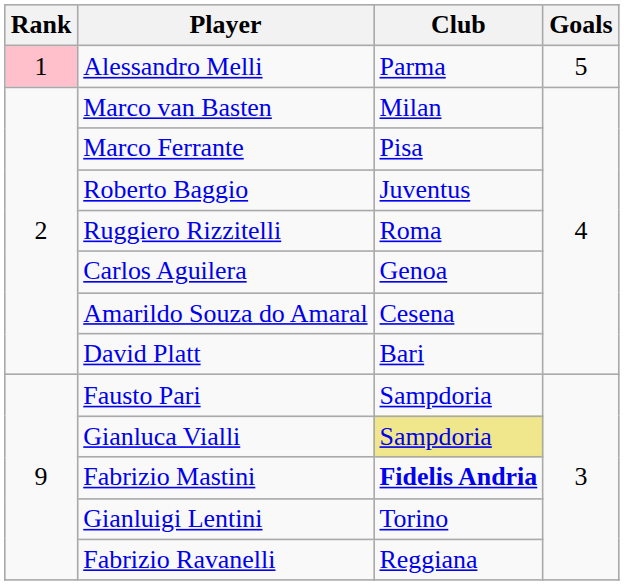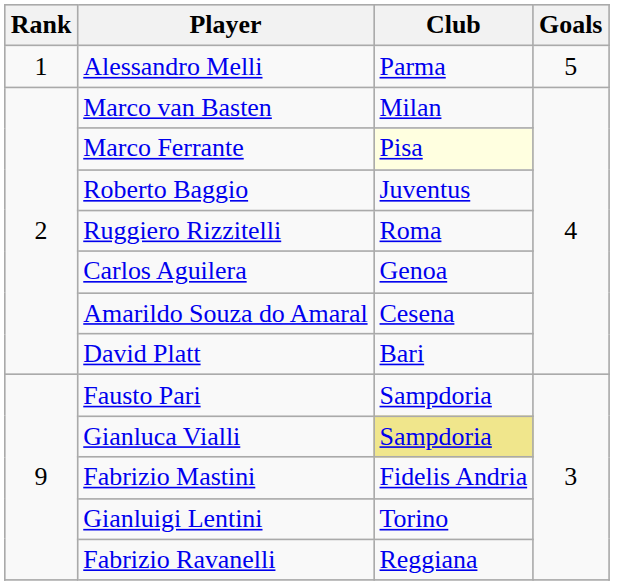Alessandro Melli | Rank: pink background -> no background
Marco Ferrante | Club: no background -> lightyellow background
Fabrizio Mastini | Club: bold -> normal
